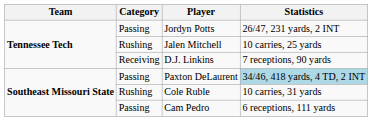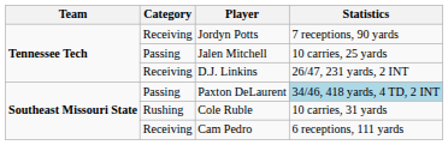Jordyn Potts | Category: Passing -> Receiving
Jordyn Potts | Statistics: 26/47, 231 yards, 2 INT -> 7 receptions, 90 yards
Jalen Mitchell | Category: Rushing -> Passing
D.J. Linkins | Statistics: 7 receptions, 90 yards -> 26/47, 231 yards, 2 INT
Cam Pedro | Category: Passing -> Receiving
